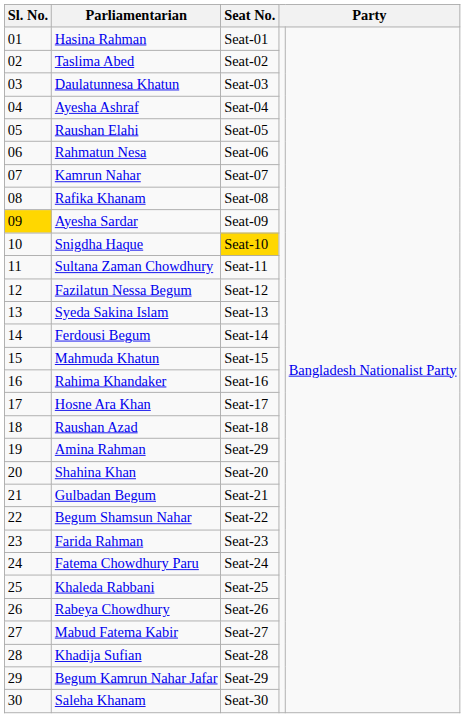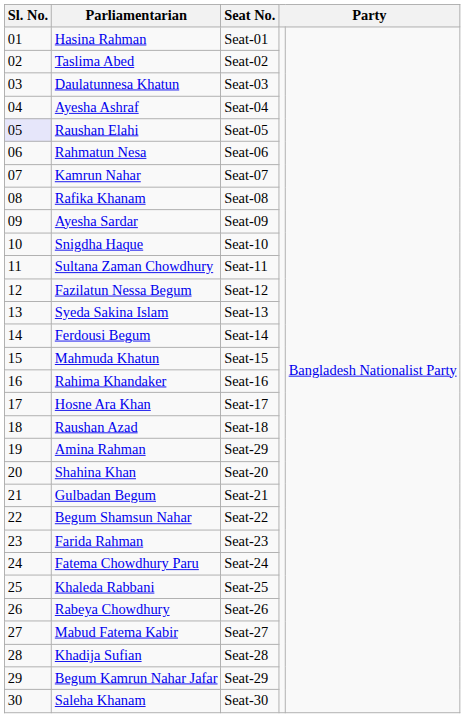Raushan Elahi | Sl. No.: no background -> lavender background
Ayesha Sardar | Sl. No.: gold background -> no background
Snigdha Haque | Seat No.: gold background -> no background
